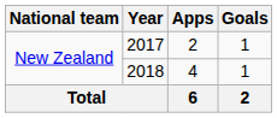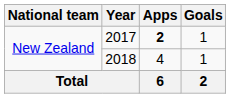2017 | Apps: normal -> bold
